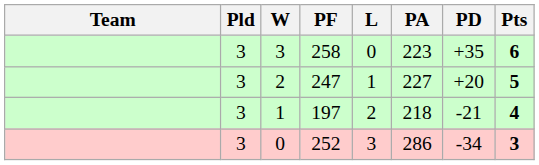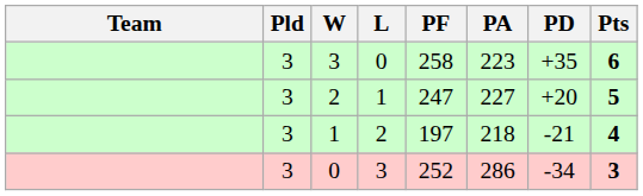columns swapped: L <-> PF
